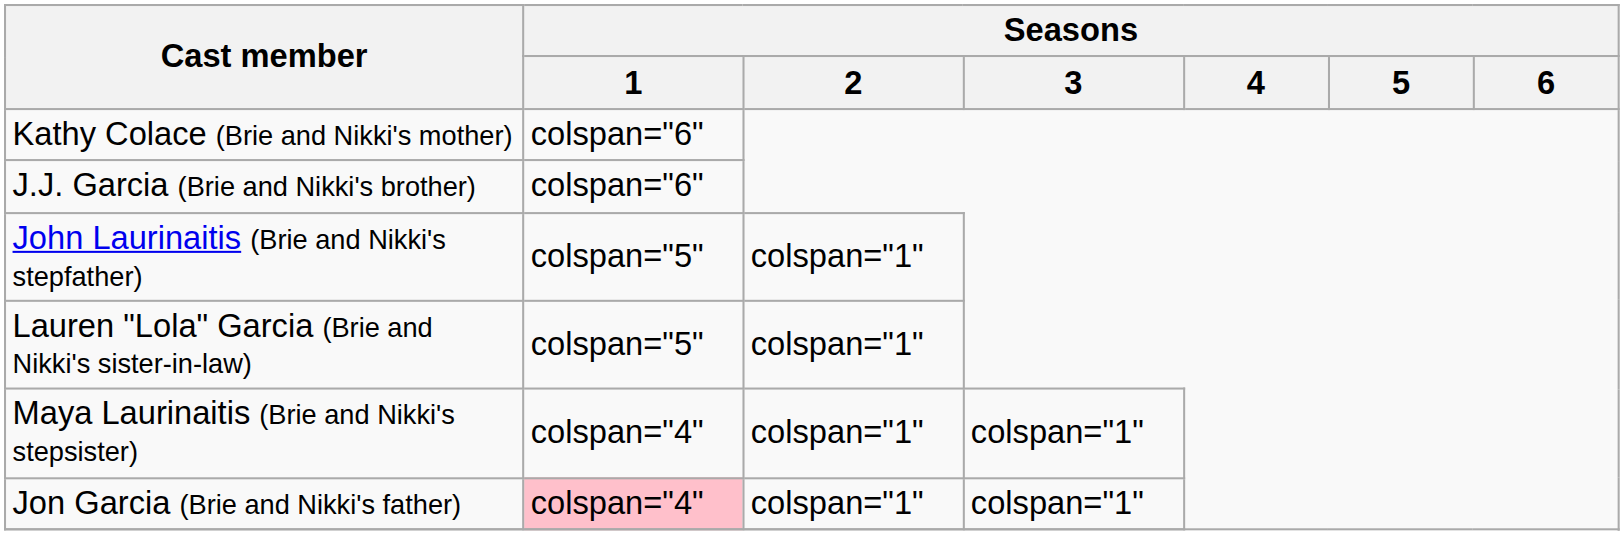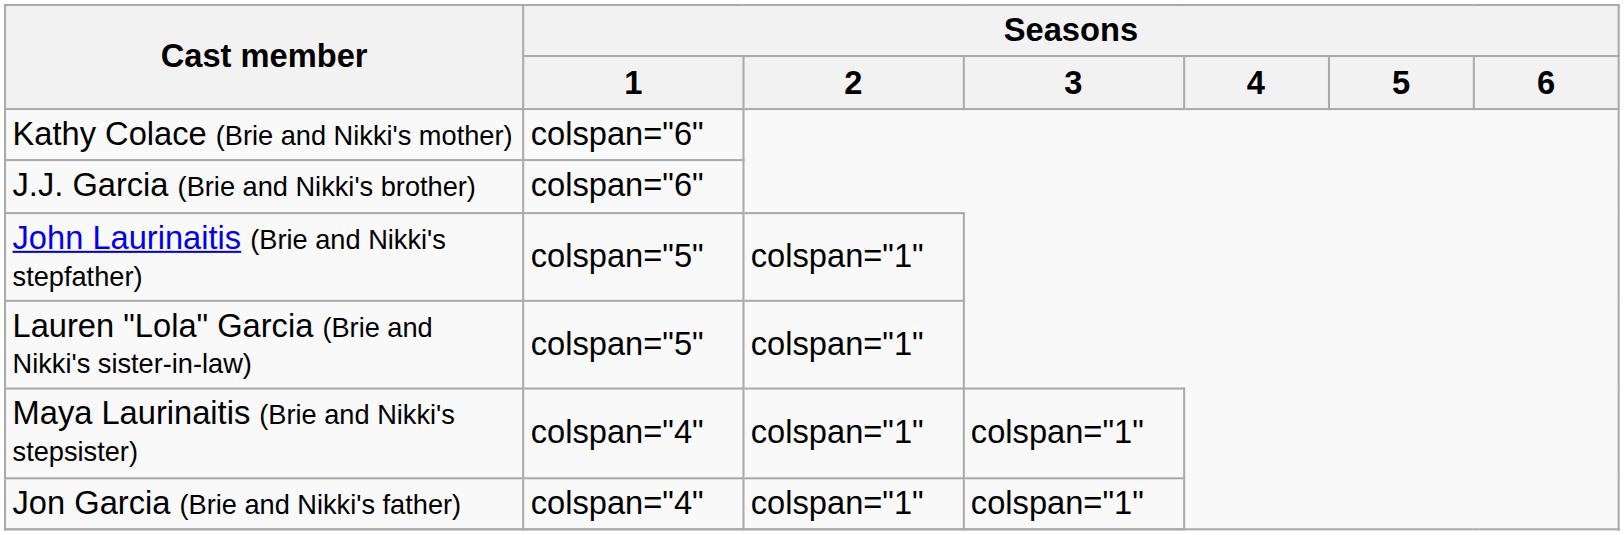Jon Garcia (Brie and Nikki's father) | Seasons / 1: pink background -> no background
